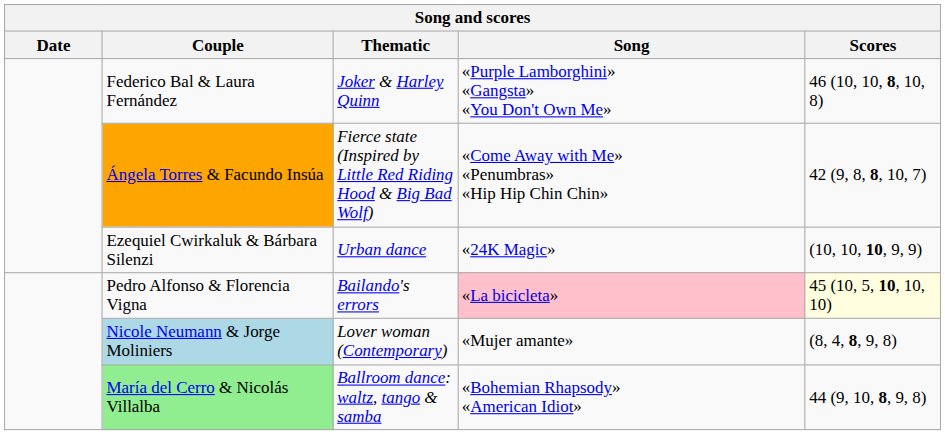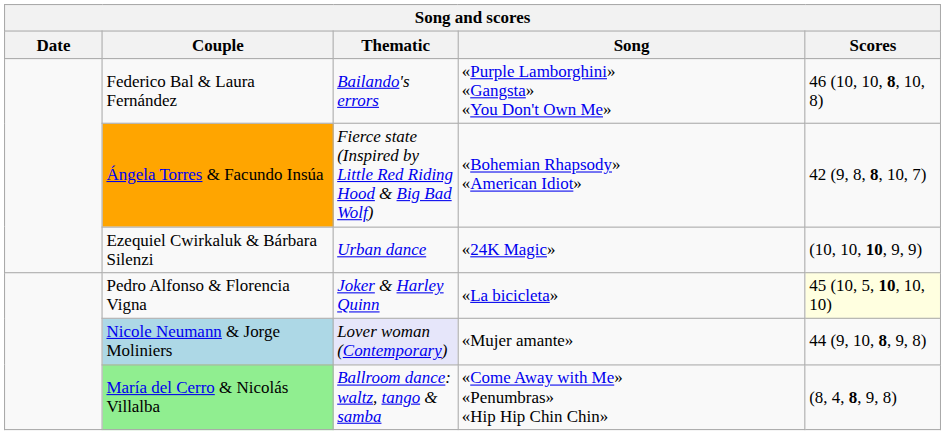Federico Bal & Laura Fernández | Thematic: Joker & Harley Quinn -> Bailando's errors
Ángela Torres & Facundo Insúa | Song: «Come Away with Me» «Penumbras» «Hip Hip Chin Chin» -> «Bohemian Rhapsody» «American Idiot»
Pedro Alfonso & Florencia Vigna | Thematic: Bailando's errors -> Joker & Harley Quinn
Pedro Alfonso & Florencia Vigna | Song: pink background -> no background
Nicole Neumann & Jorge Moliniers | Thematic: no background -> lavender background
Nicole Neumann & Jorge Moliniers | Scores: (8, 4, 8, 9, 8) -> 44 (9, 10, 8, 9, 8)
María del Cerro & Nicolás Villalba | Song: «Bohemian Rhapsody» «American Idiot» -> «Come Away with Me» «Penumbras» «Hip Hip Chin Chin»
María del Cerro & Nicolás Villalba | Scores: 44 (9, 10, 8, 9, 8) -> (8, 4, 8, 9, 8)
